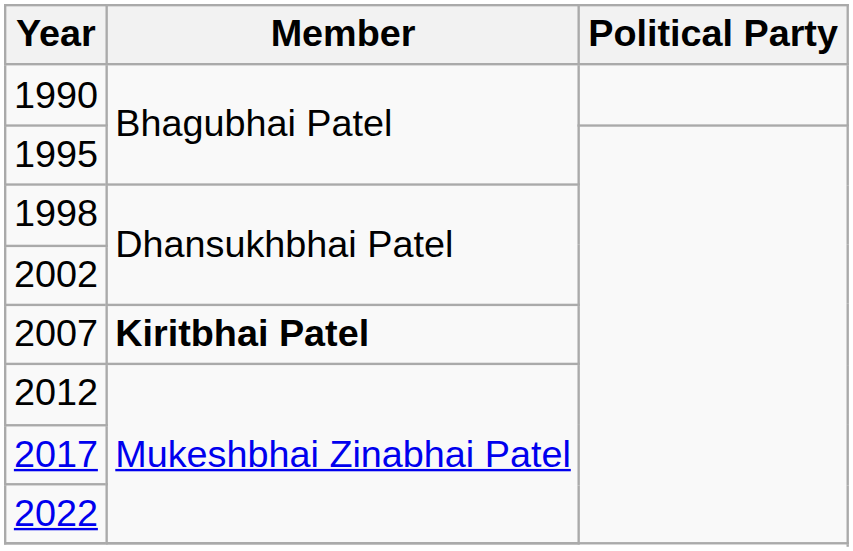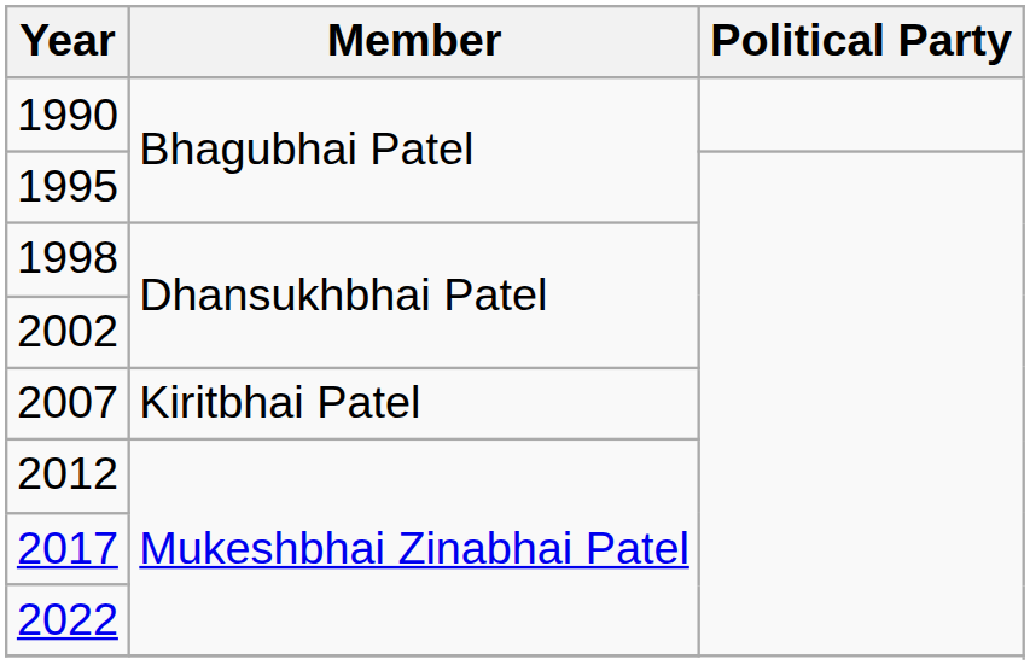2007 | Member: bold -> normal
